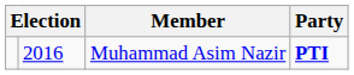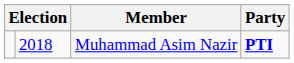Muhammad Asim Nazir | column 2: 2016 -> 2018
